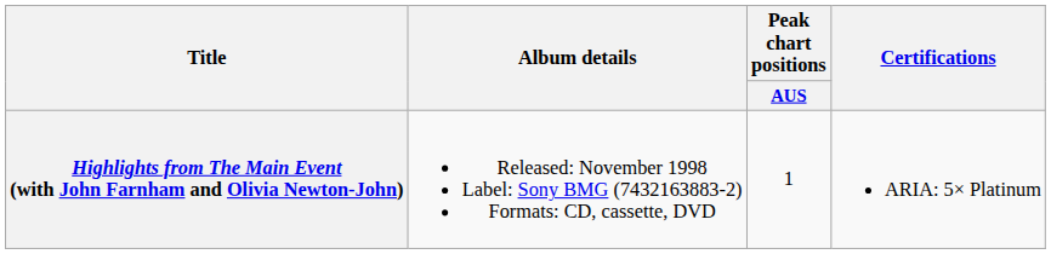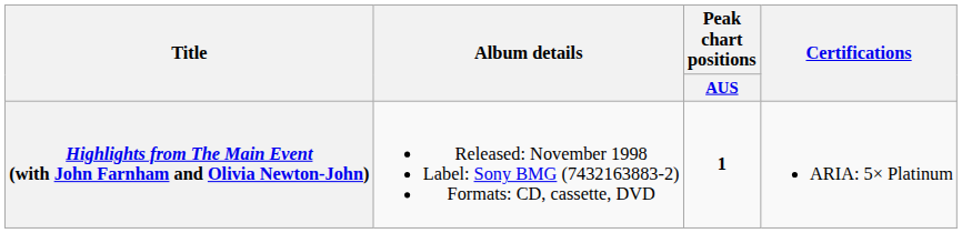row 3 | Peak chart positions / AUS: normal -> bold
